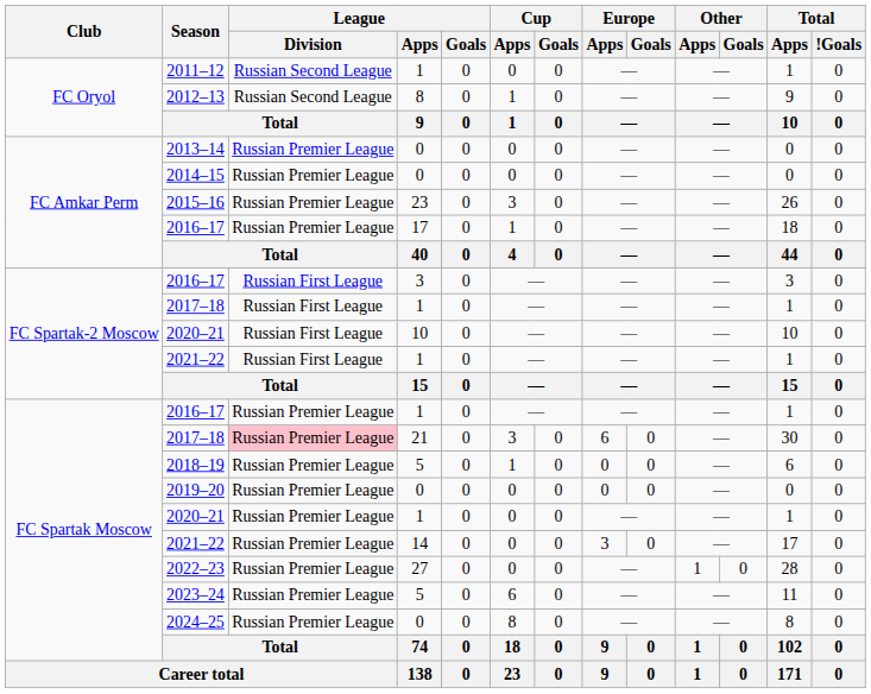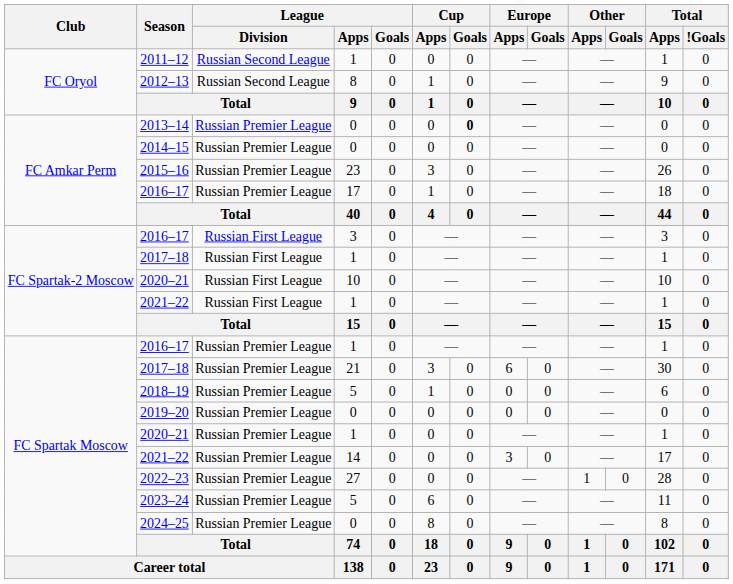2013–14 | Cup / Goals: normal -> bold
2017–18 / 21 | League / Division: pink background -> no background
